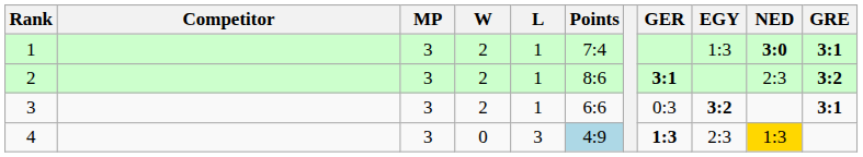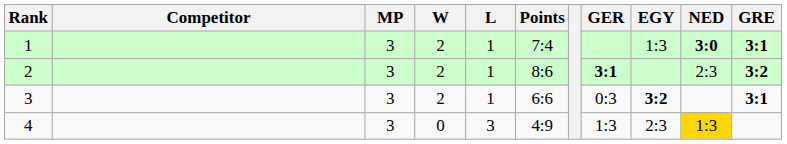4 | Points: lightblue background -> no background
4 | GER: bold -> normal
